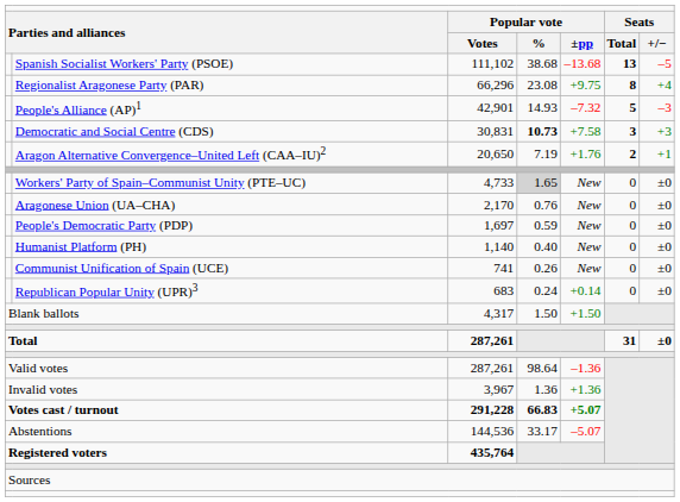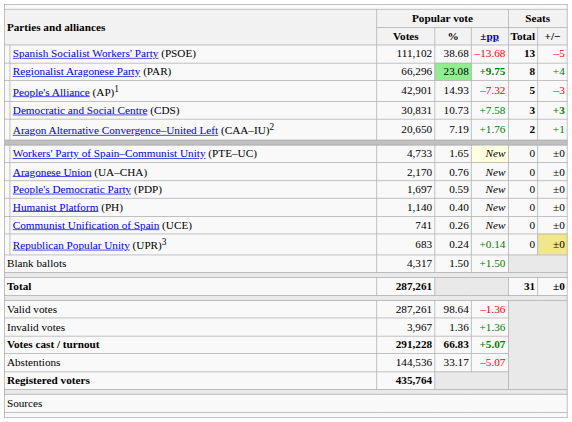Regionalist Aragonese Party (PAR) | column 4: no background -> lightgreen background
Regionalist Aragonese Party (PAR) | column 5: normal -> bold
Democratic and Social Centre (CDS) | column 4: bold -> normal
Democratic and Social Centre (CDS) | column 7: normal -> bold
Workers' Party of Spain–Communist Unity (PTE–UC) | column 4: lightgrey background -> no background
Workers' Party of Spain–Communist Unity (PTE–UC) | column 5: no background -> lightyellow background
Republican Popular Unity (UPR)3 | column 7: no background -> khaki background
